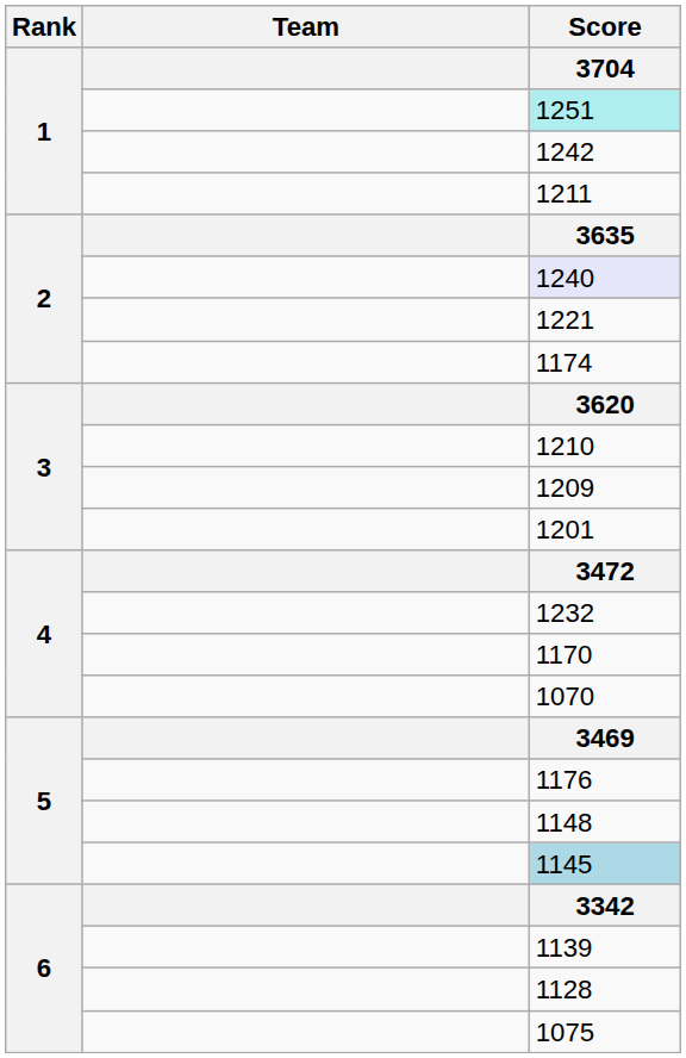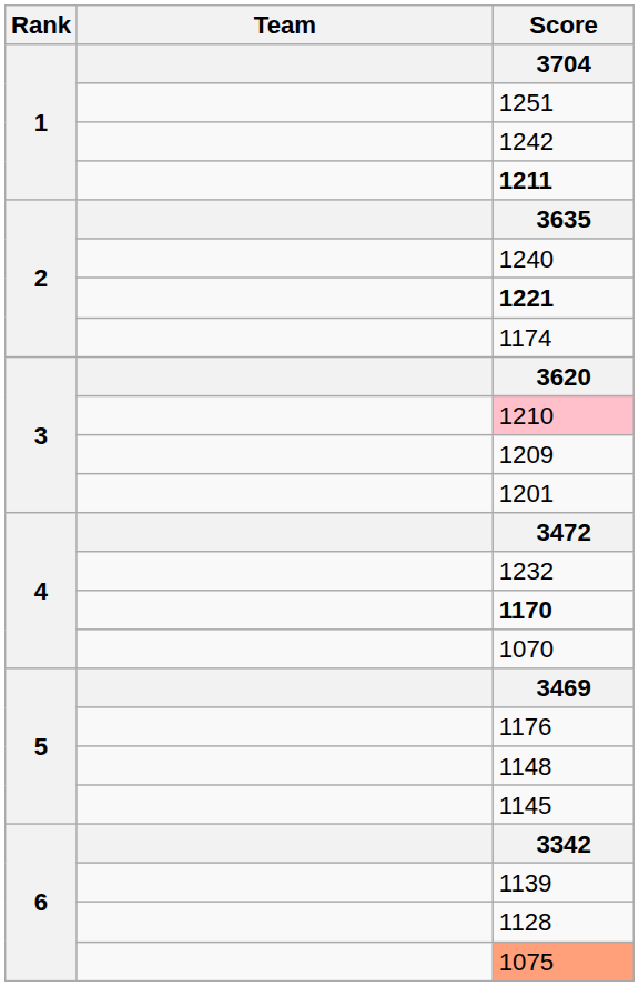1251 | Score / 3704: paleturquoise background -> no background
1211 | Score / 3704: normal -> bold
1240 | Score / 3704: lavender background -> no background
1221 | Score / 3704: normal -> bold
1210 | Score / 3704: no background -> pink background
1170 | Score / 3704: normal -> bold
1145 | Score / 3704: lightblue background -> no background
1075 | Score / 3704: no background -> lightsalmon background
